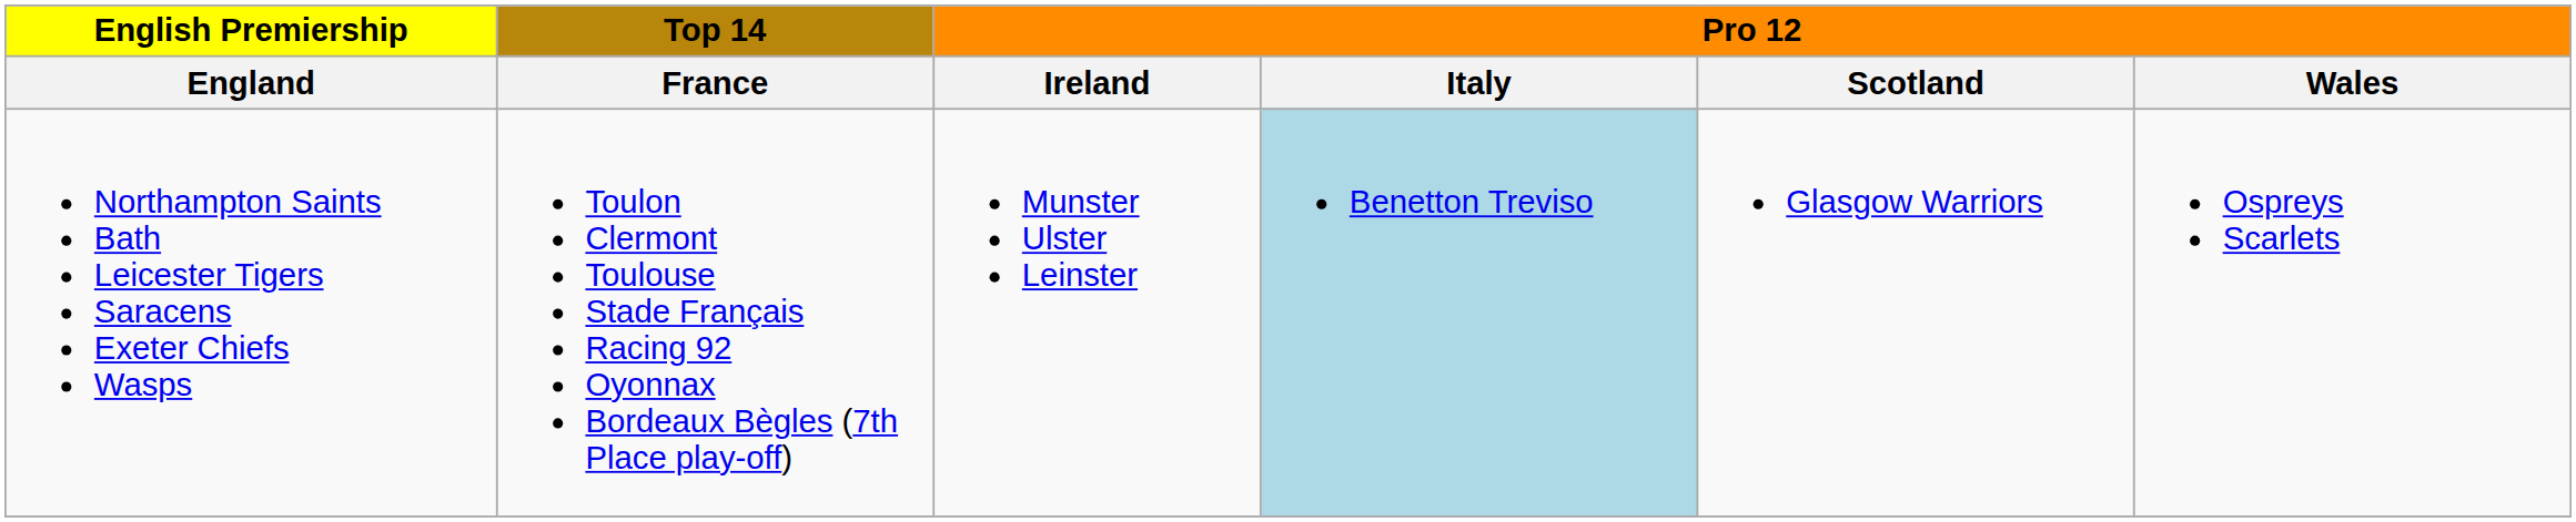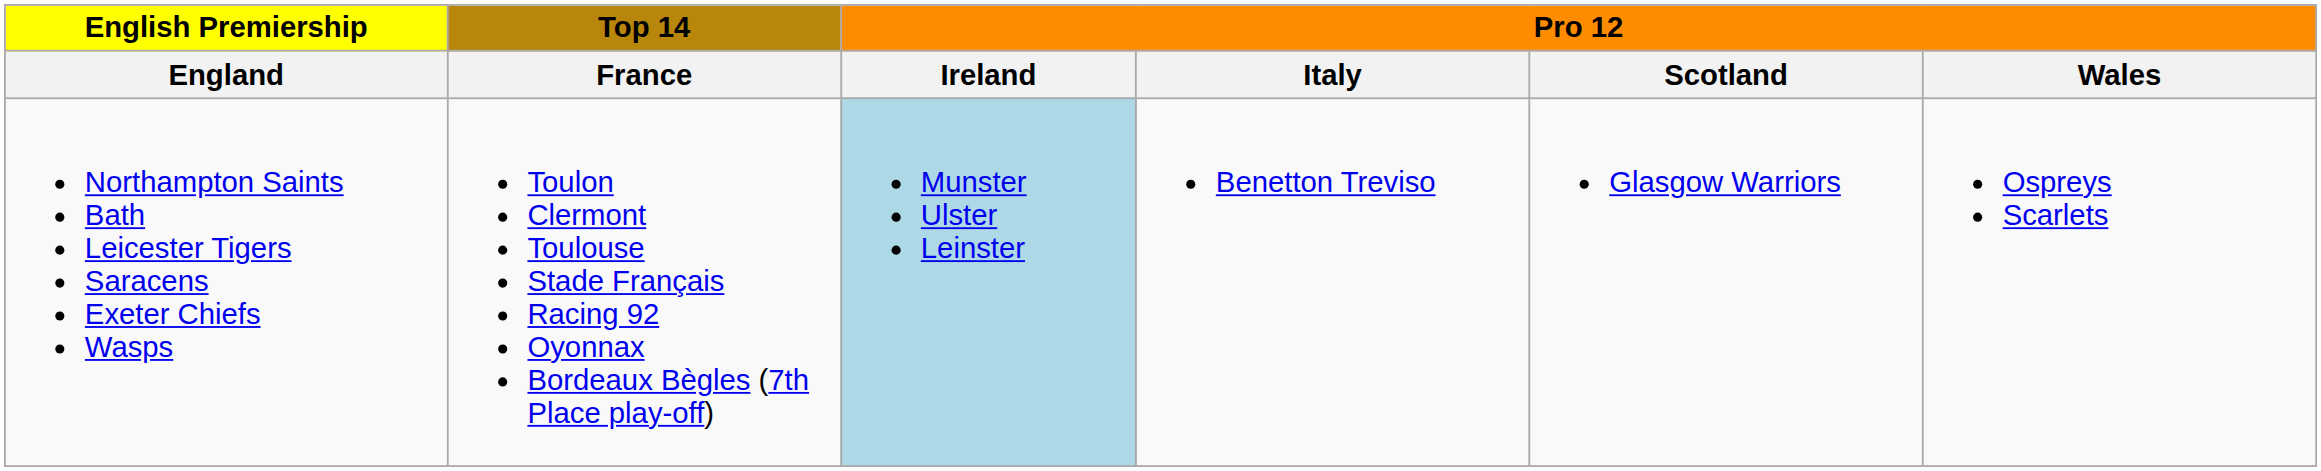row 3 | Pro 12 / Ireland: no background -> lightblue background
row 3 | Pro 12 / Italy: lightblue background -> no background
